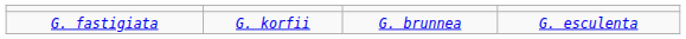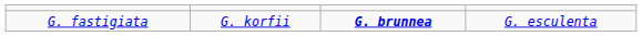G. fastigiata | column 3: normal -> bold
